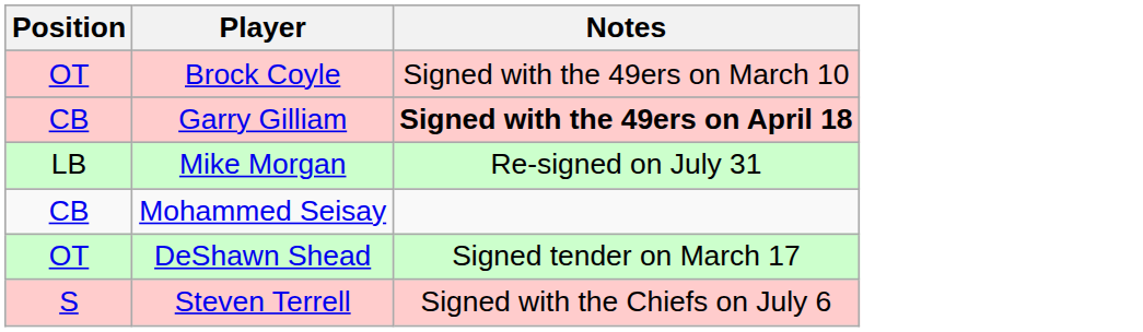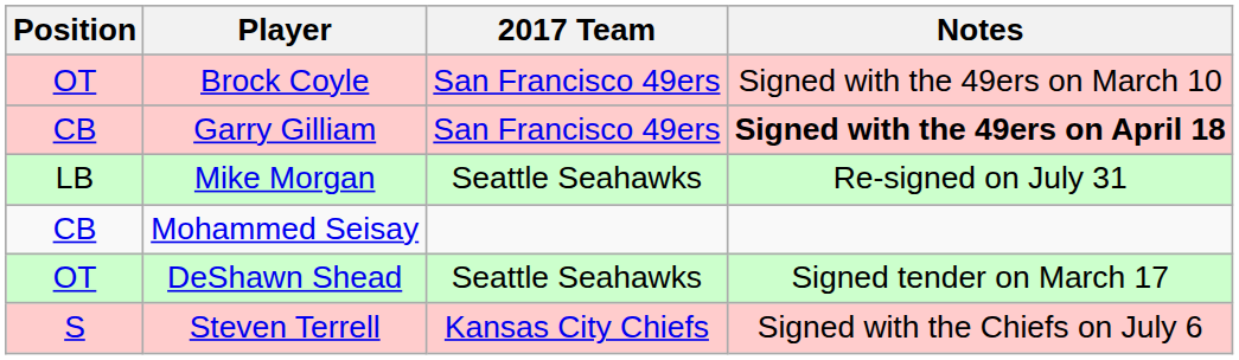+ column: 2017 Team | San Francisco 49ers | San Francisco 49ers | Seattle Seahawks | Seattle Seahawks | Kansas City Chiefs
